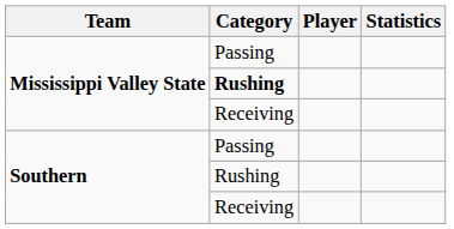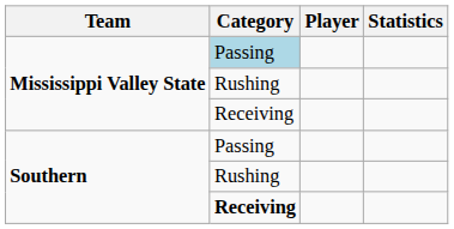Mississippi Valley State / Passing | Category: no background -> lightblue background
Mississippi Valley State / Rushing | Category: bold -> normal
Southern / Receiving | Category: normal -> bold
